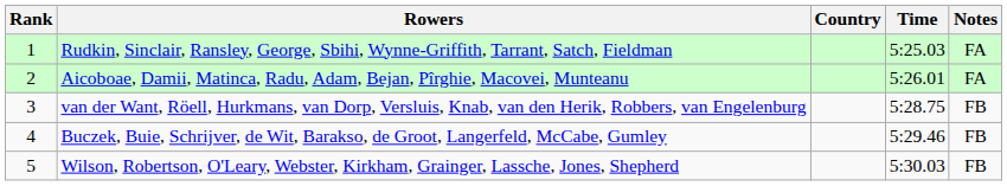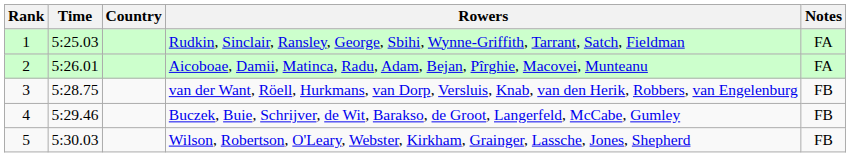columns swapped: Rowers <-> Time
